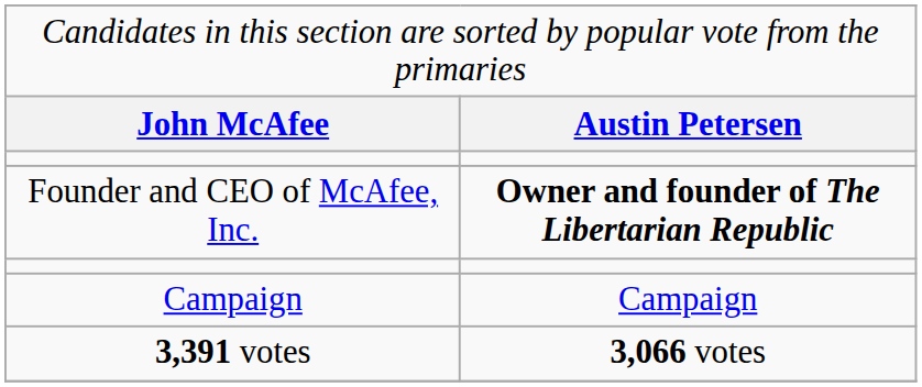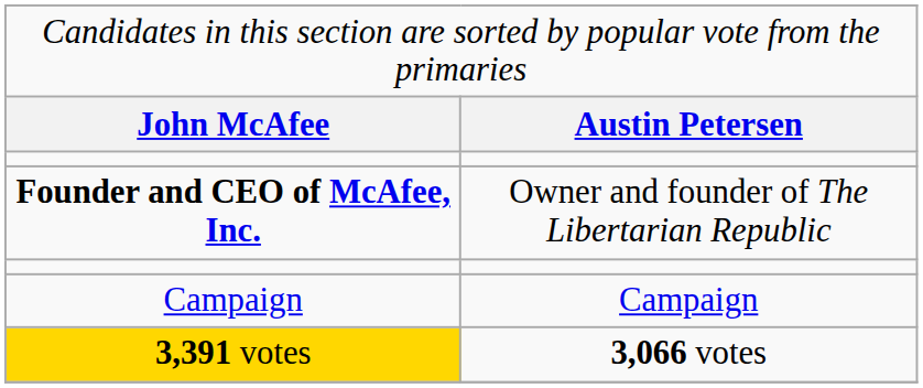Founder and CEO of McAfee, Inc. | column 1: normal -> bold
Founder and CEO of McAfee, Inc. | column 2: bold -> normal
3,391 votes | column 1: no background -> gold background
